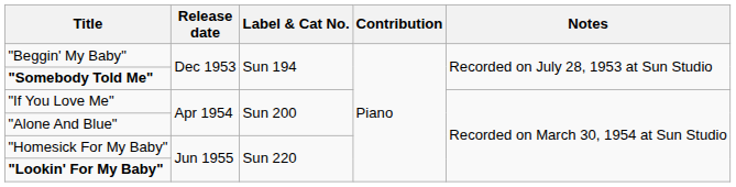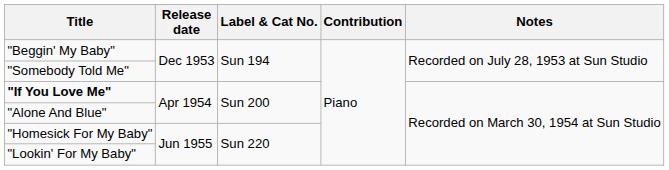"Somebody Told Me" | Title: bold -> normal
"If You Love Me" | Title: normal -> bold
"Lookin' For My Baby" | Title: bold -> normal
